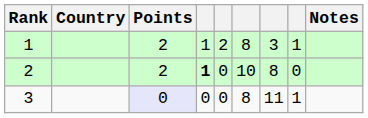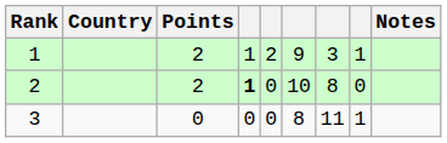row 2 | column 6: 8 -> 9
row 4 | Points: lavender background -> no background
